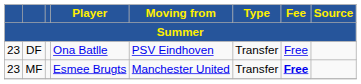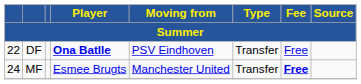DF | column 1: 23 -> 22
DF | Player: normal -> bold
MF | column 1: 23 -> 24
